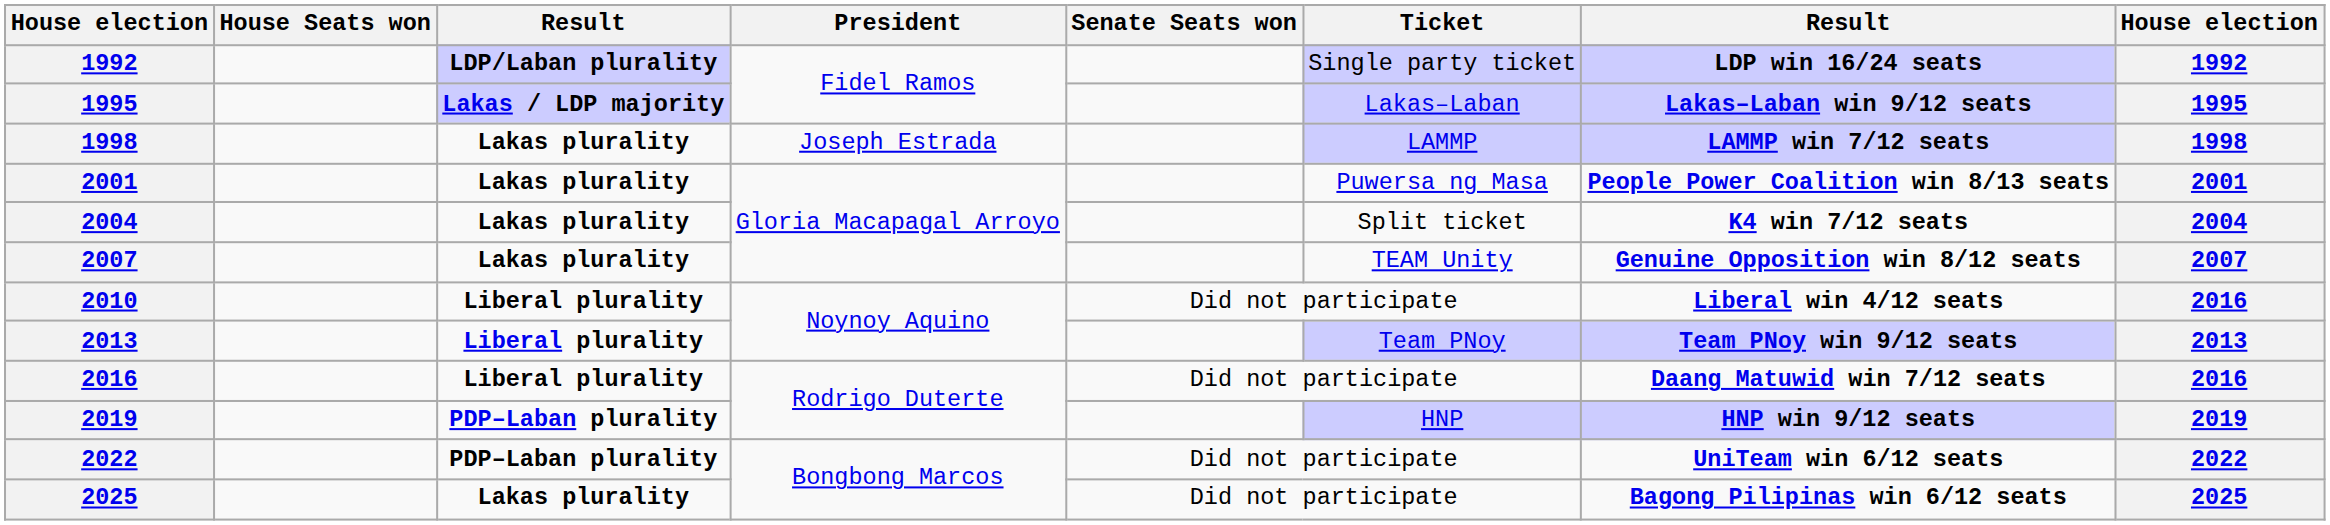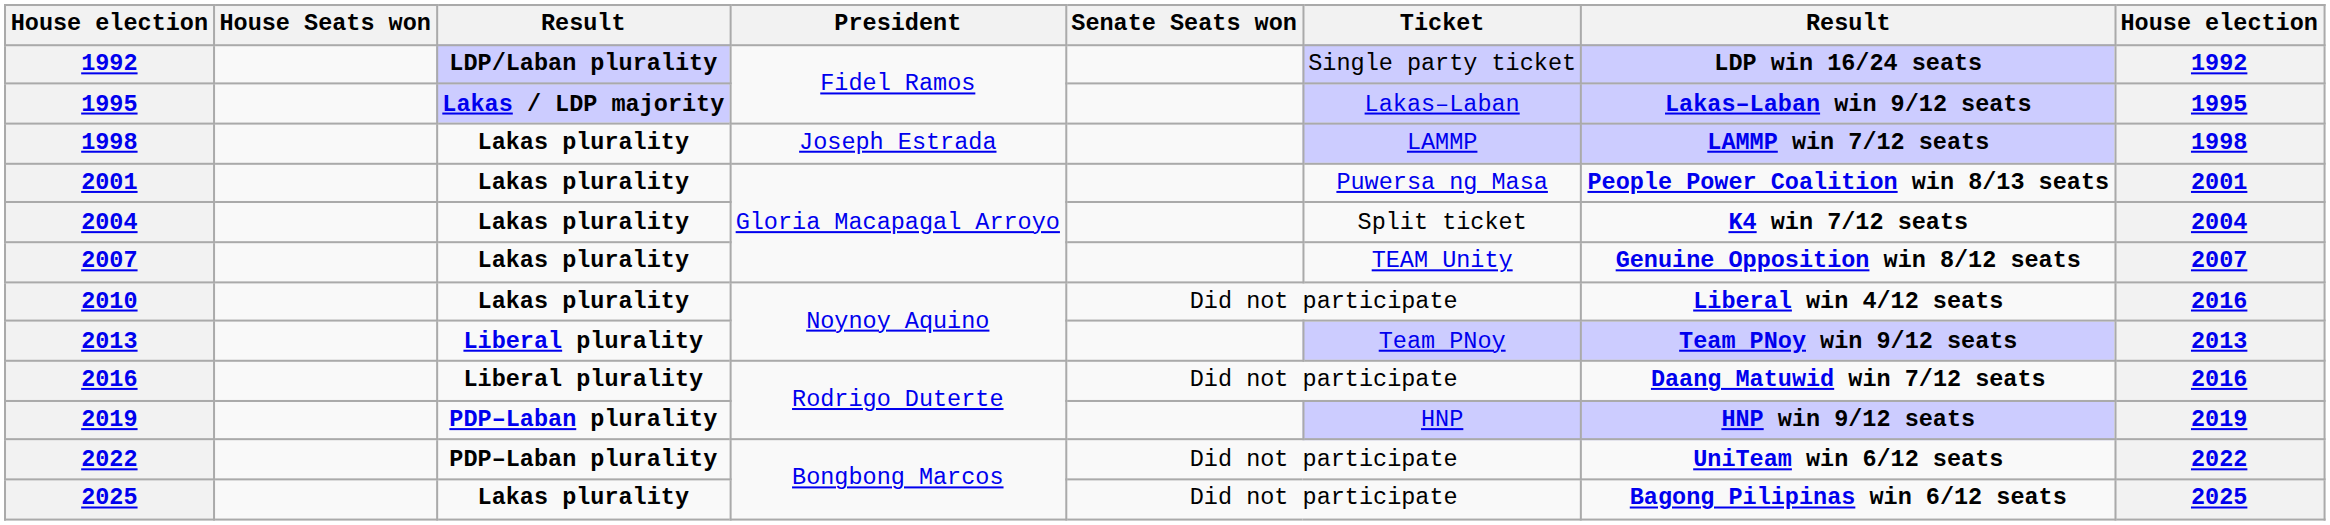2010 | column 3: Liberal plurality -> Lakas plurality
